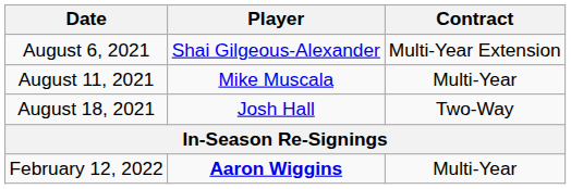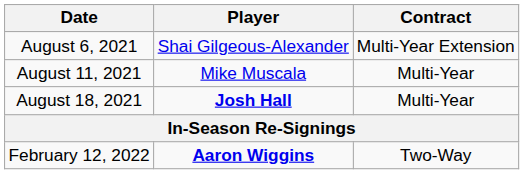August 18, 2021 | Player: normal -> bold
August 18, 2021 | Contract: Two-Way -> Multi-Year
February 12, 2022 | Contract: Multi-Year -> Two-Way
